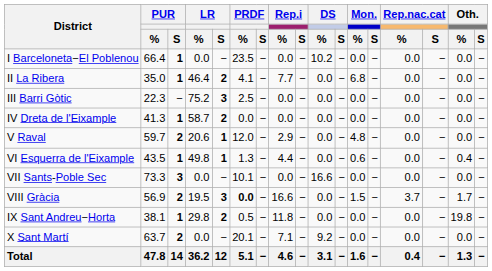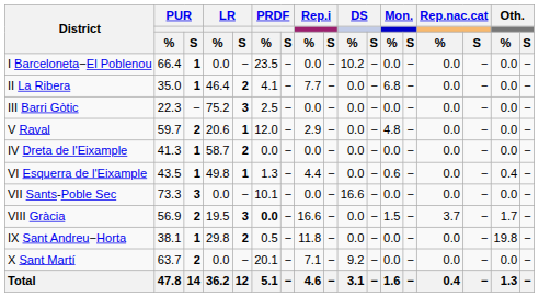rows swapped: IV Dreta de l'Eixample <-> V Raval
